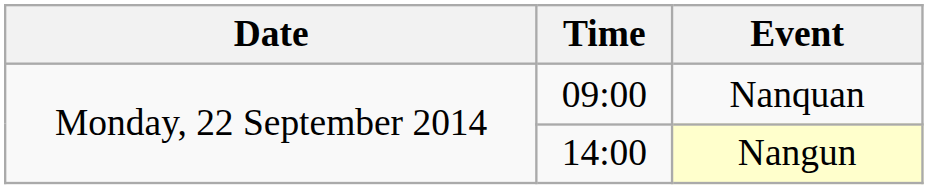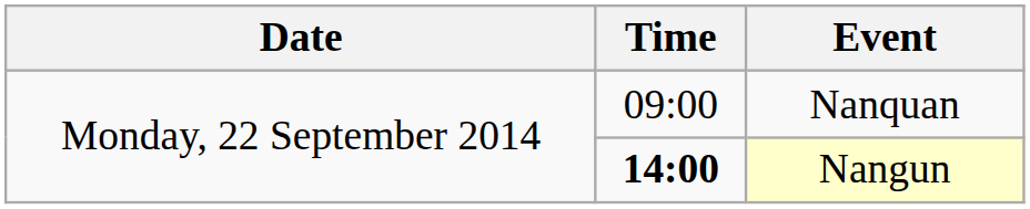Nangun | Time: normal -> bold
